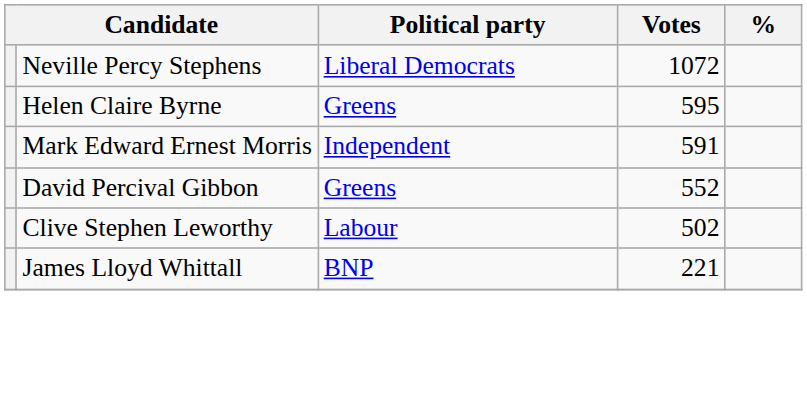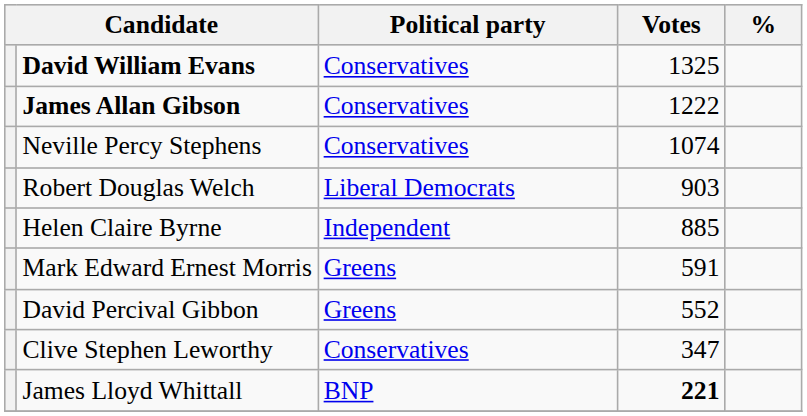+ row: David William Evans | Conservatives | 1325
+ row: James Allan Gibson | Conservatives | 1222
Neville Percy Stephens | Political party: Liberal Democrats -> Conservatives
Neville Percy Stephens | Votes: 1072 -> 1074
+ row: Robert Douglas Welch | Liberal Democrats | 903
Helen Claire Byrne | Political party: Greens -> Independent
Helen Claire Byrne | Votes: 595 -> 885
Mark Edward Ernest Morris | Political party: Independent -> Greens
Clive Stephen Leworthy | Political party: Labour -> Conservatives
Clive Stephen Leworthy | Votes: 502 -> 347
James Lloyd Whittall | Votes: normal -> bold
